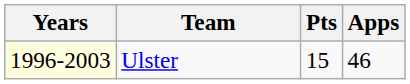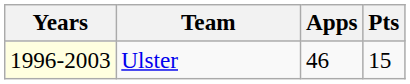columns swapped: Apps <-> Pts
